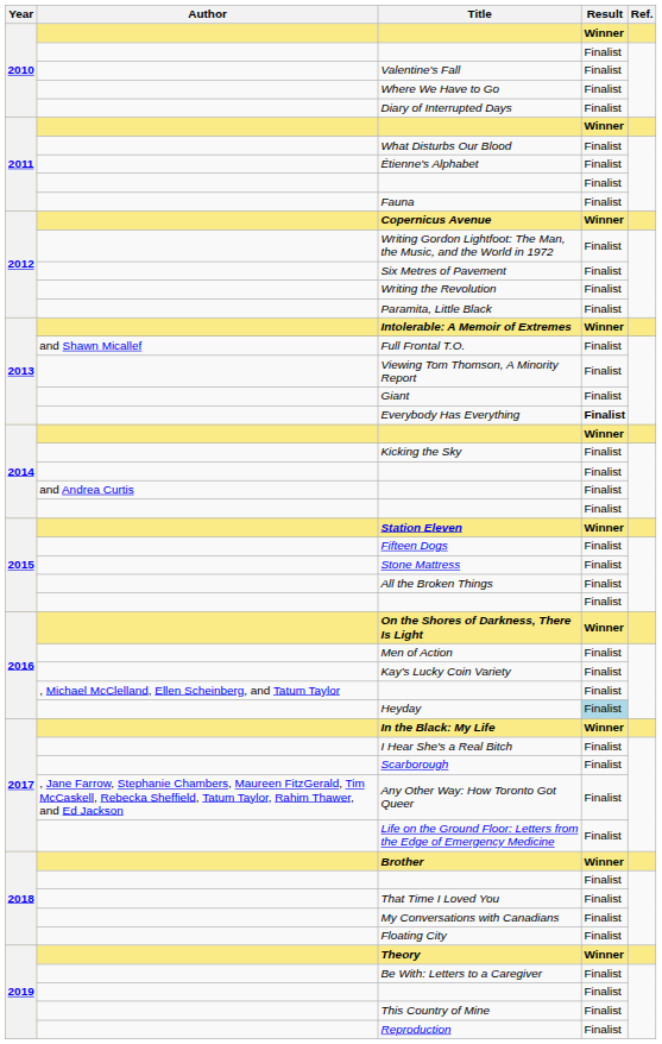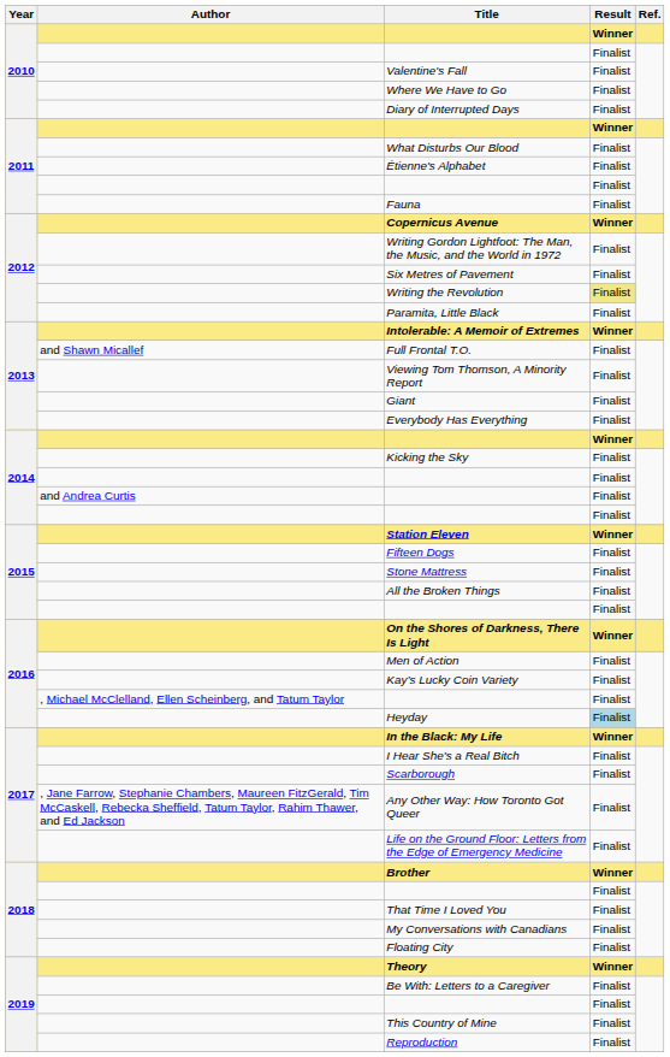Writing the Revolution | Result: no background -> khaki background
Everybody Has Everything | Result: bold -> normal
